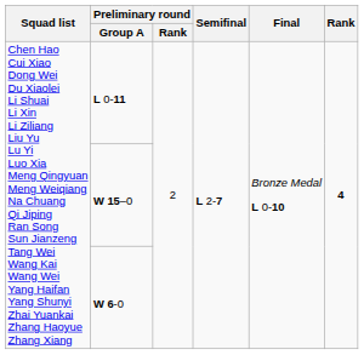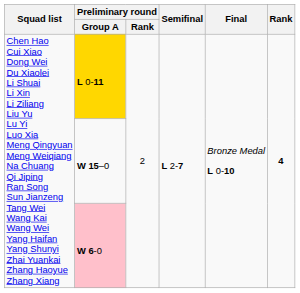L 0-11 | Preliminary round / Group A: no background -> gold background
W 6-0 | Preliminary round / Group A: no background -> pink background
